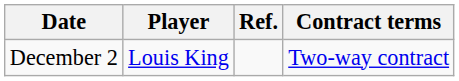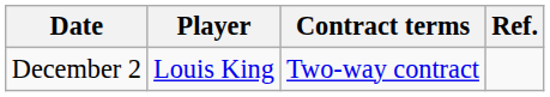columns swapped: Contract terms <-> Ref.
